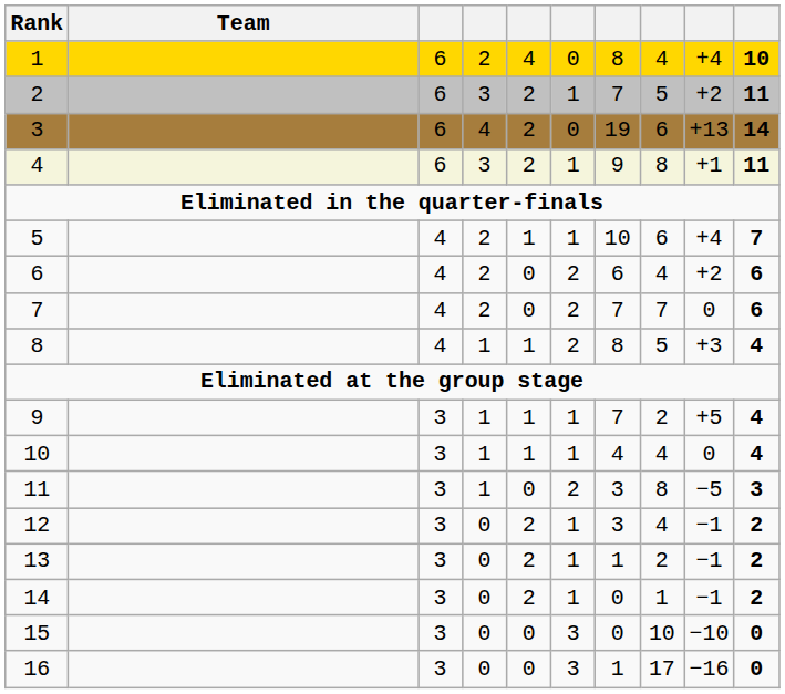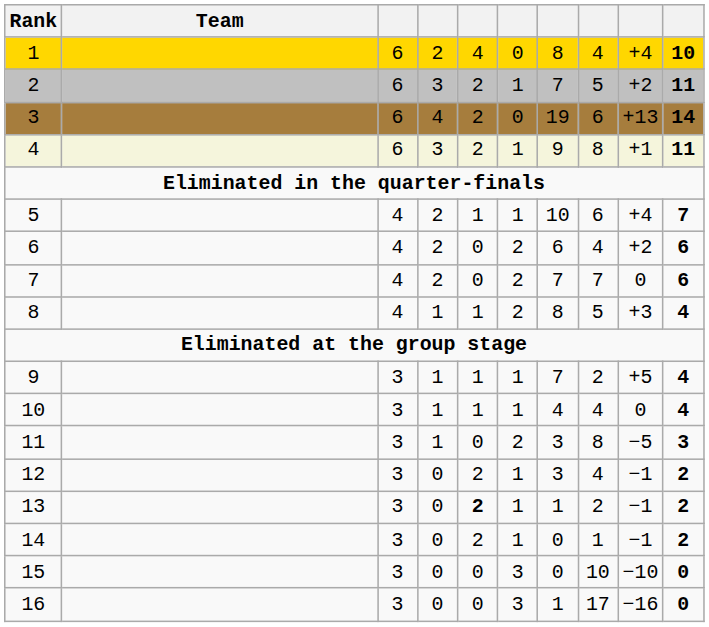13 | column 5: normal -> bold
